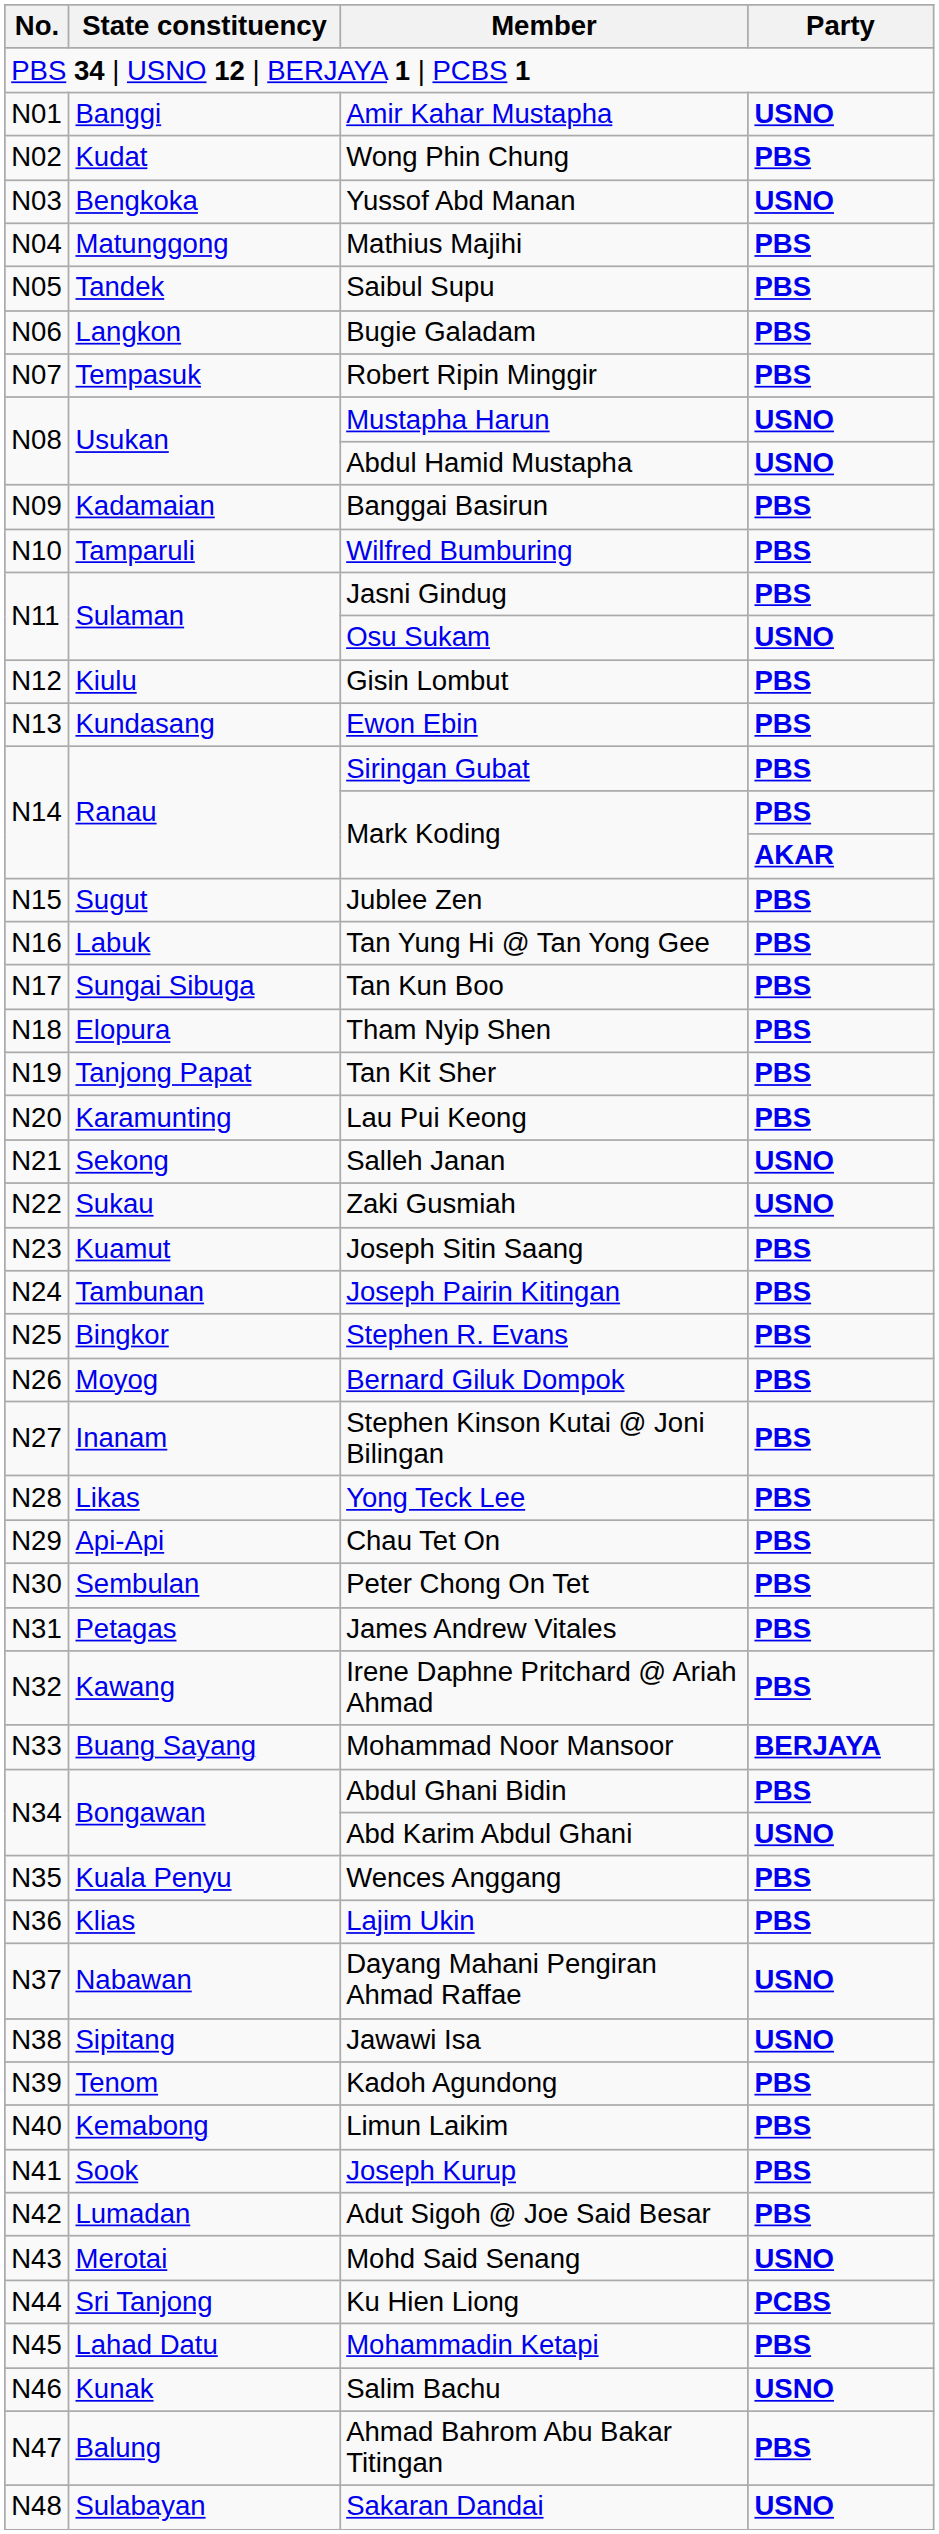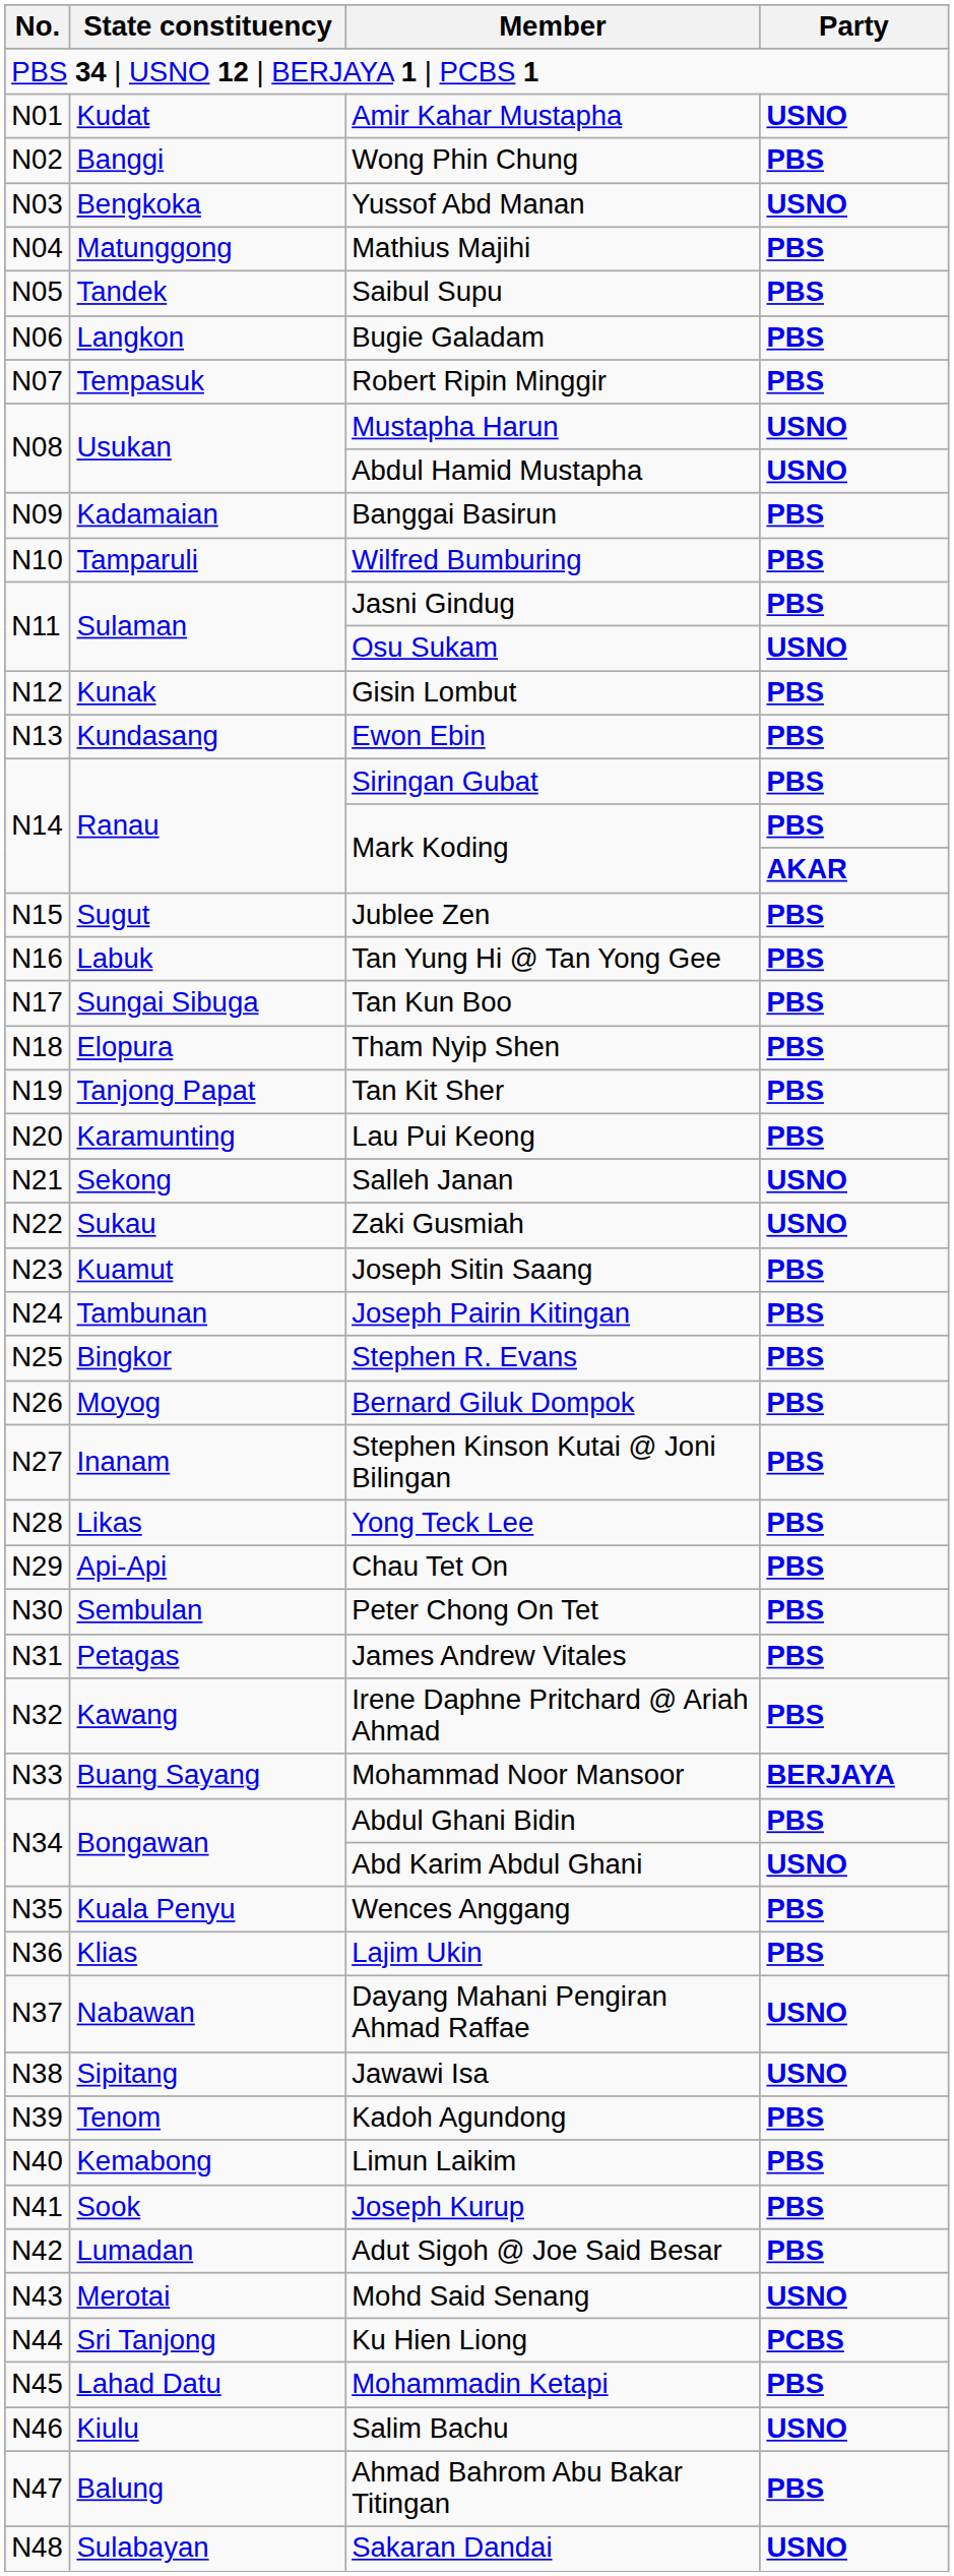Amir Kahar Mustapha | State constituency: Banggi -> Kudat
Wong Phin Chung | State constituency: Kudat -> Banggi
Gisin Lombut | State constituency: Kiulu -> Kunak
Salim Bachu | State constituency: Kunak -> Kiulu
